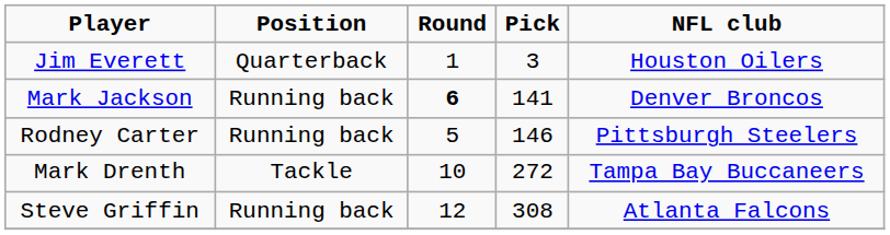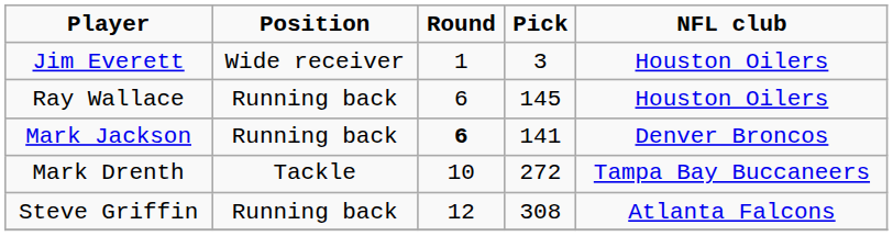Jim Everett | Position: Quarterback -> Wide receiver
+ row: Ray Wallace | Running back | 6 | 145 | Houston Oilers
- row: Rodney Carter | Running back | 5 | 146 | Pittsburgh Steelers
